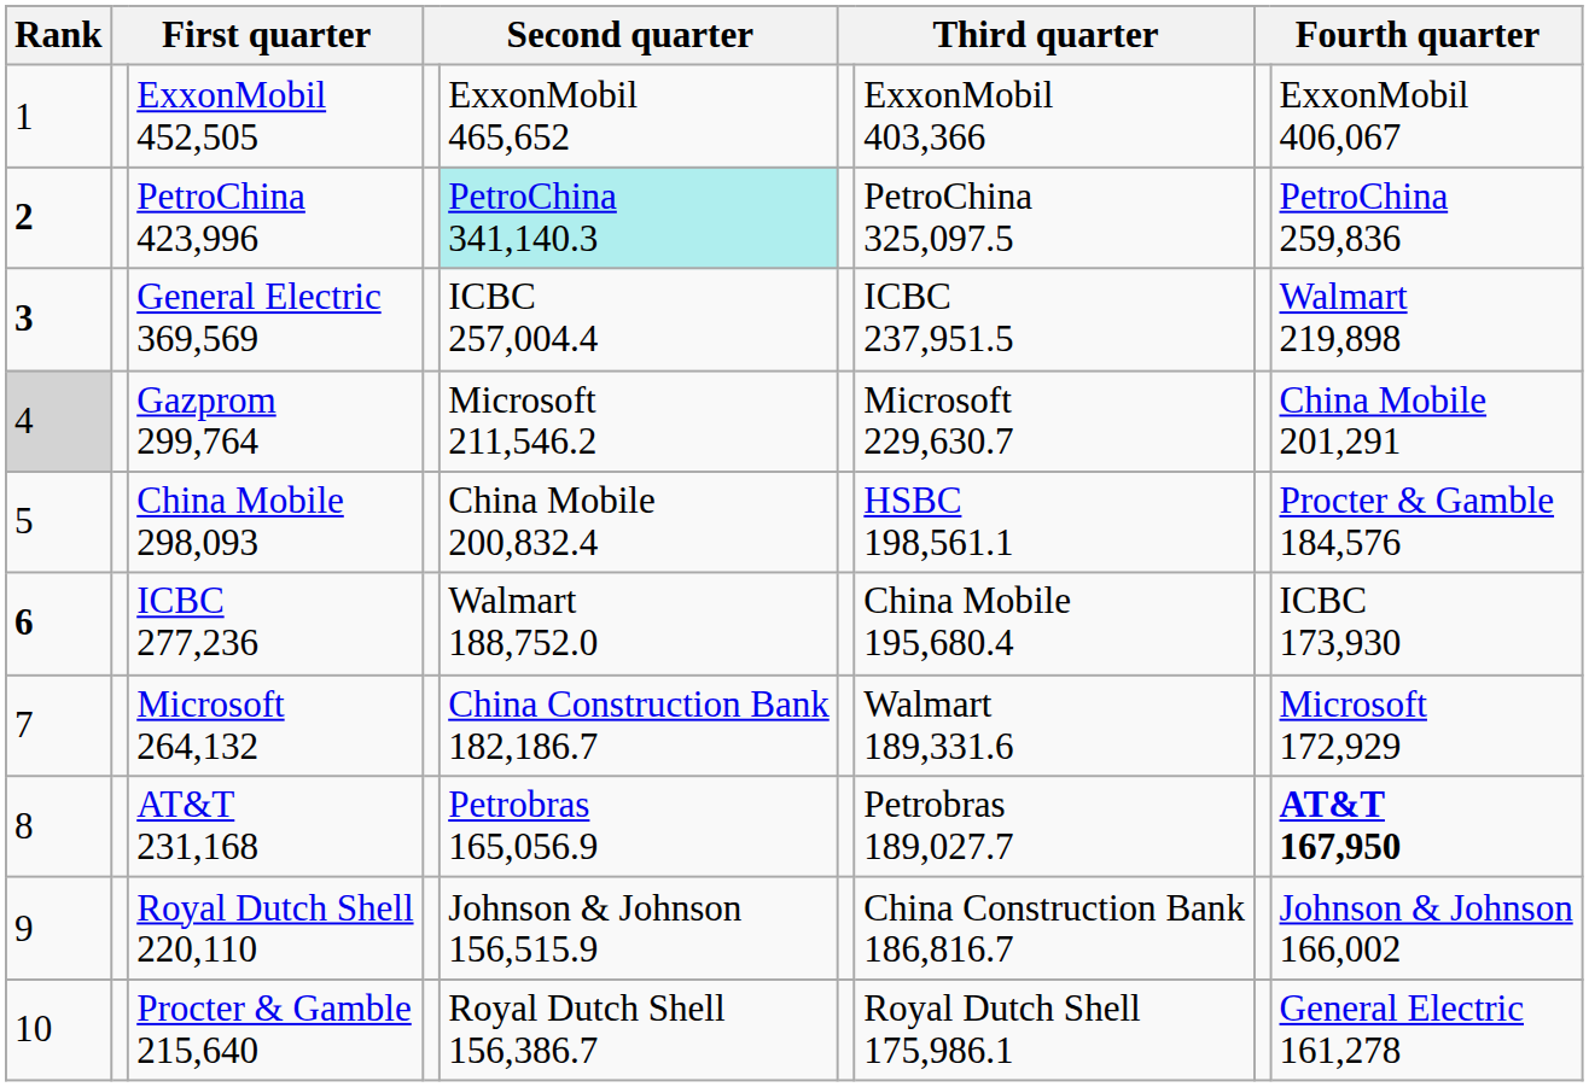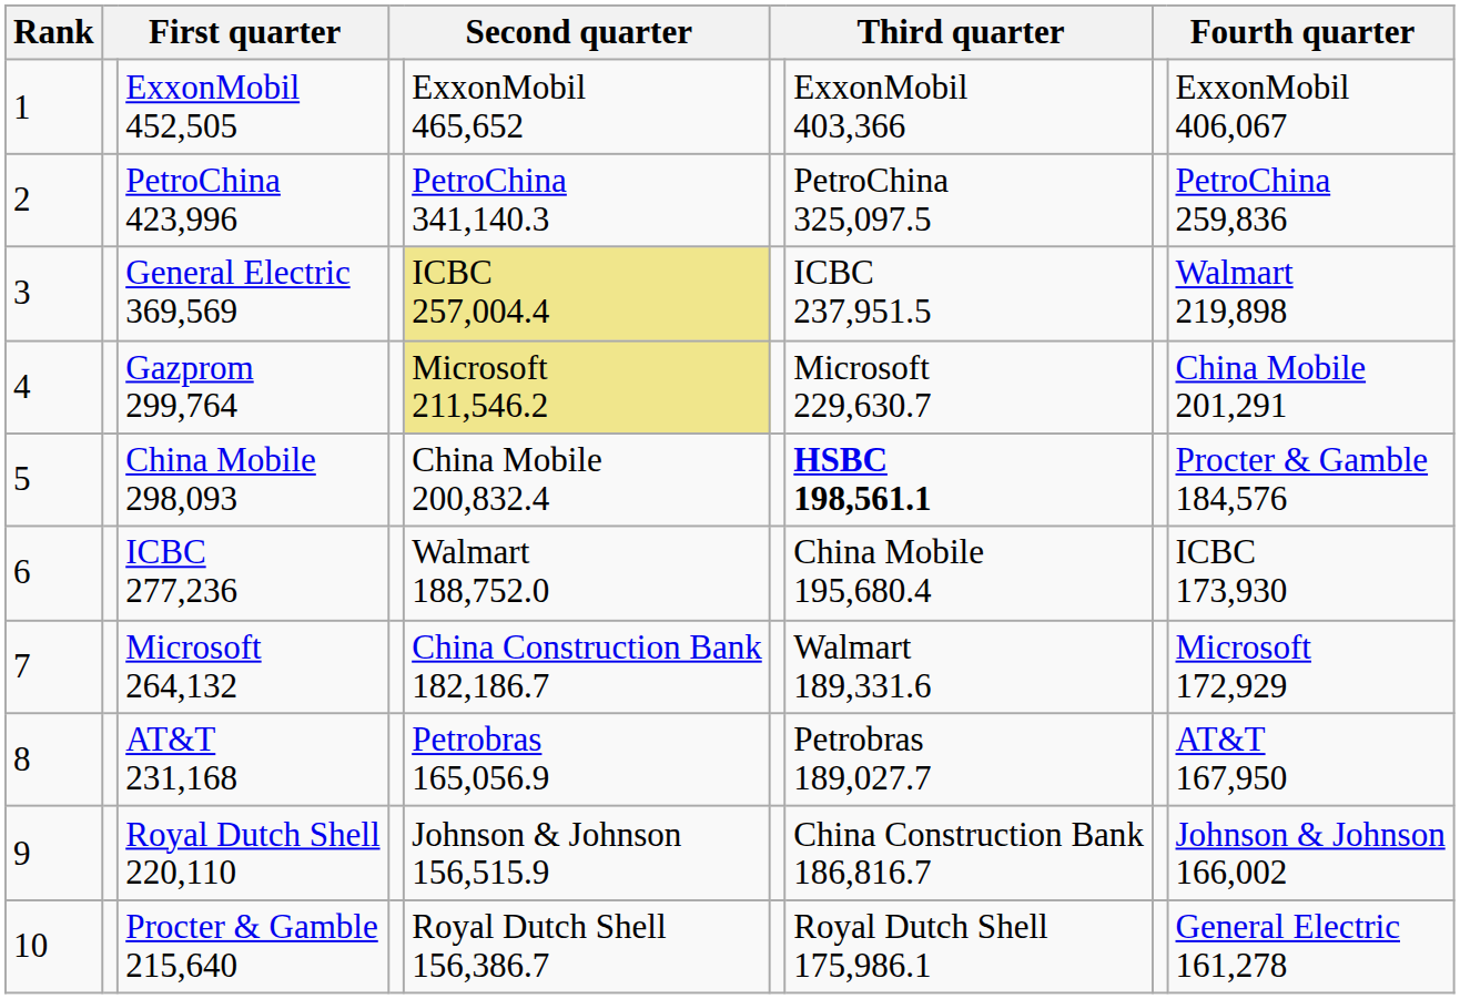PetroChina 423,996 | Rank: bold -> normal
PetroChina 423,996 | column 5: paleturquoise background -> no background
General Electric 369,569 | Rank: bold -> normal
General Electric 369,569 | column 5: no background -> khaki background
Gazprom 299,764 | Rank: lightgrey background -> no background
Gazprom 299,764 | column 5: no background -> khaki background
China Mobile 298,093 | column 7: normal -> bold
ICBC 277,236 | Rank: bold -> normal
AT&T 231,168 | column 9: bold -> normal
